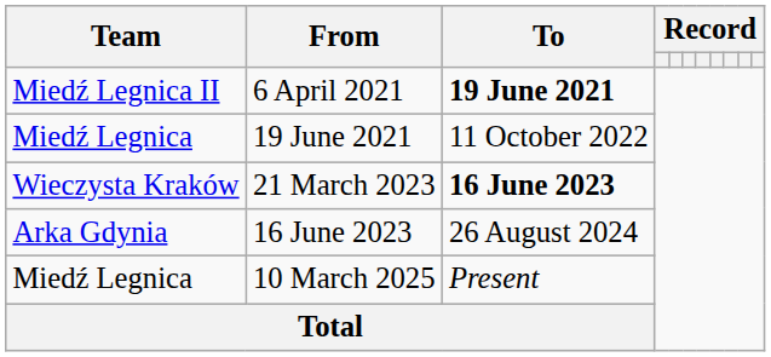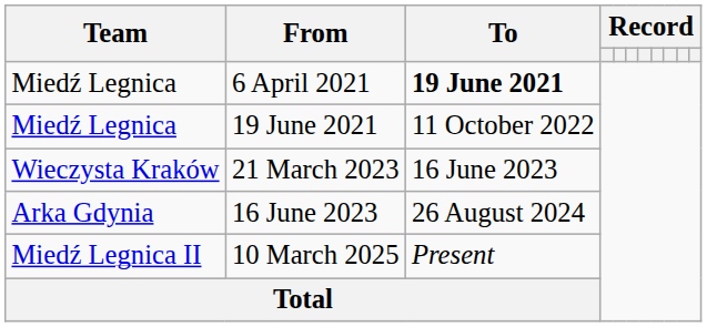6 April 2021 | Team: Miedź Legnica II -> Miedź Legnica
21 March 2023 | To: bold -> normal
10 March 2025 | Team: Miedź Legnica -> Miedź Legnica II
